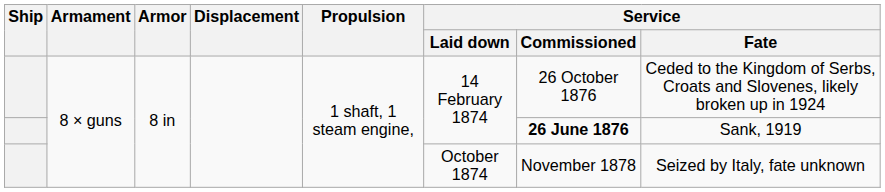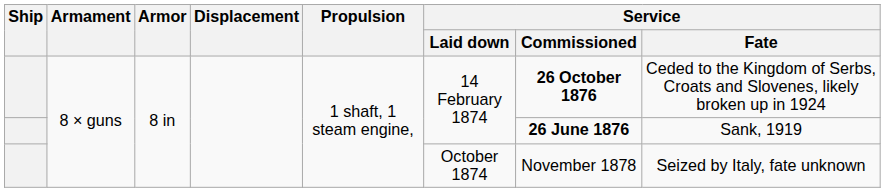row 3 | Service / Commissioned: normal -> bold
